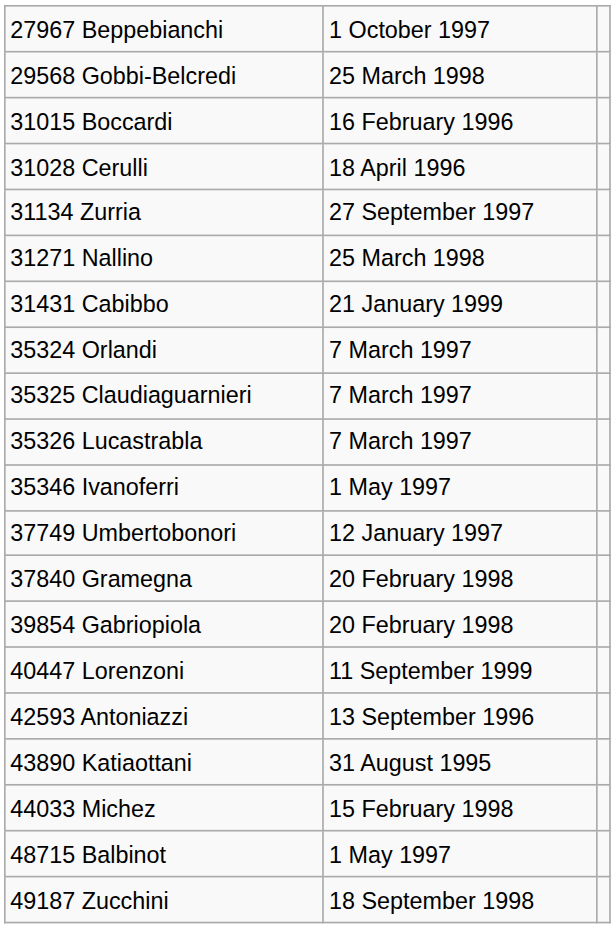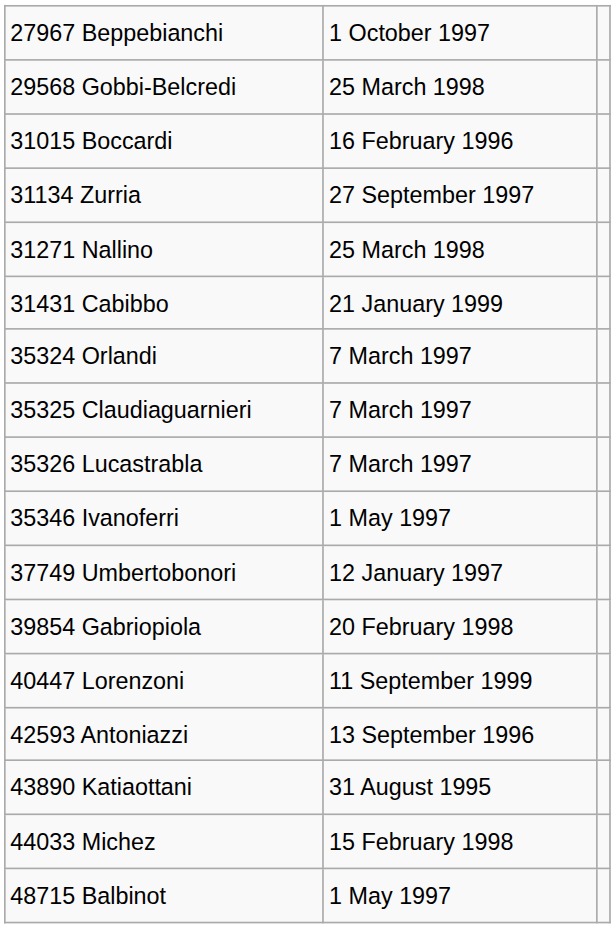- row: 31028 Cerulli | 18 April 1996
- row: 37840 Gramegna | 20 February 1998
- row: 49187 Zucchini | 18 September 1998
